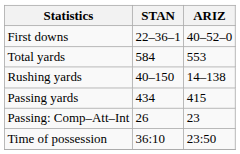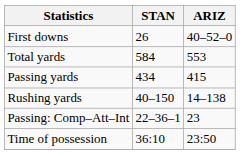First downs | STAN: 22–36–1 -> 26
rows swapped: Rushing yards <-> Passing yards
Passing: Comp–Att–Int | STAN: 26 -> 22–36–1
